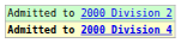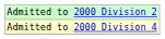row 2 | column 1: bold -> normal
